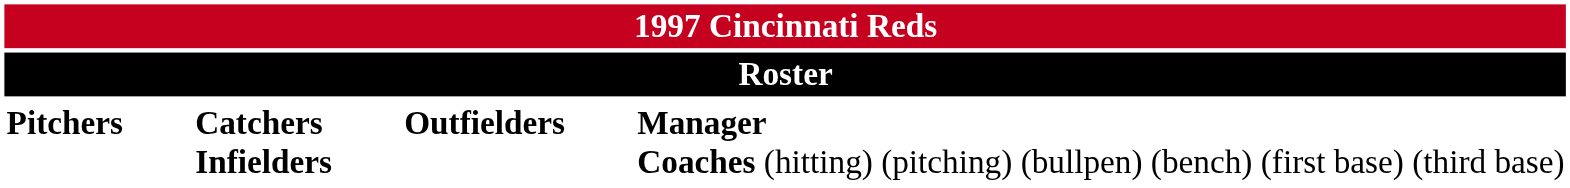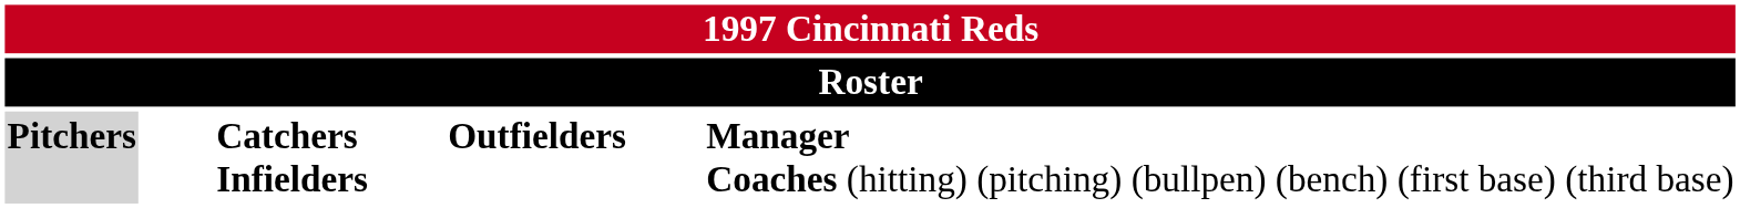Pitchers | column 1: no background -> lightgrey background
